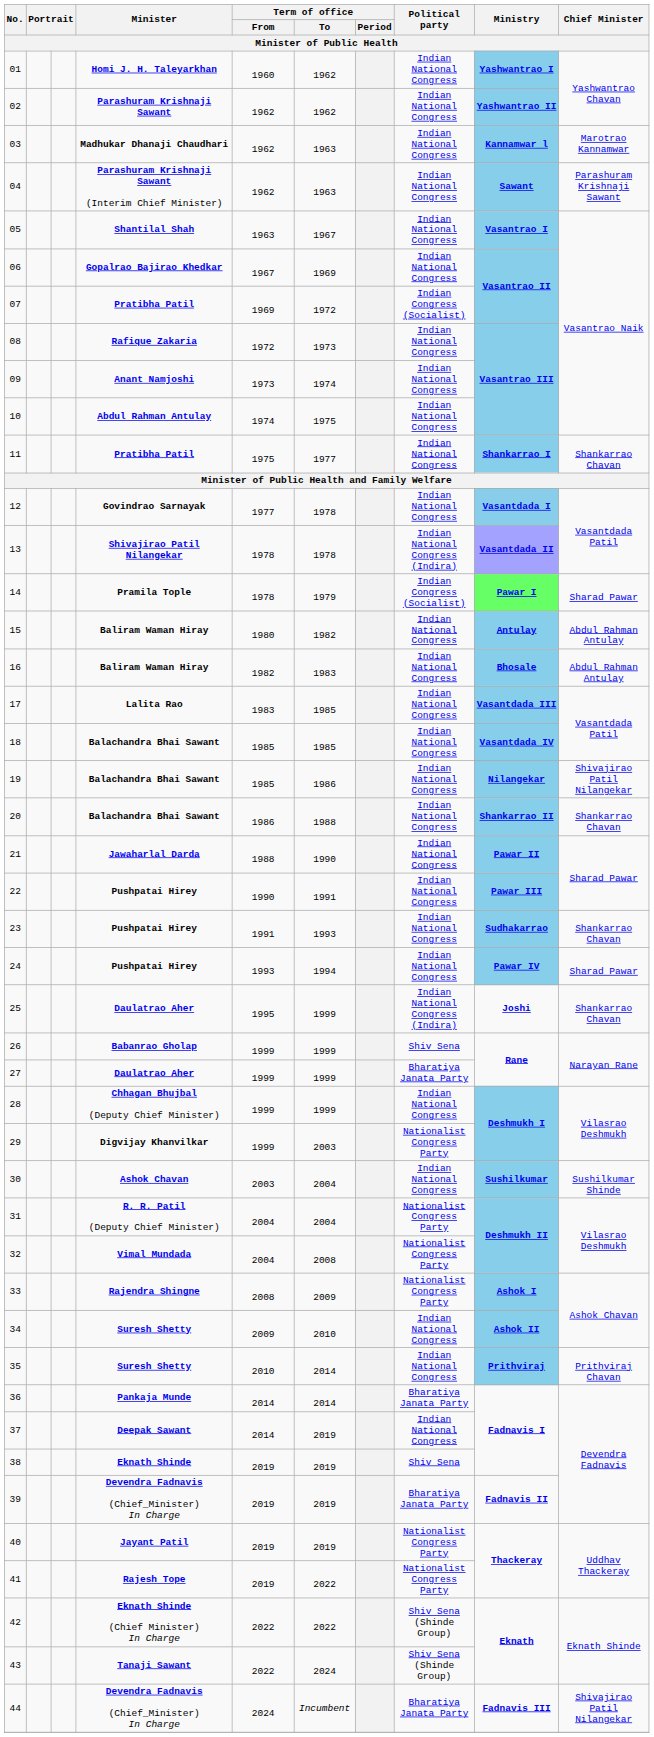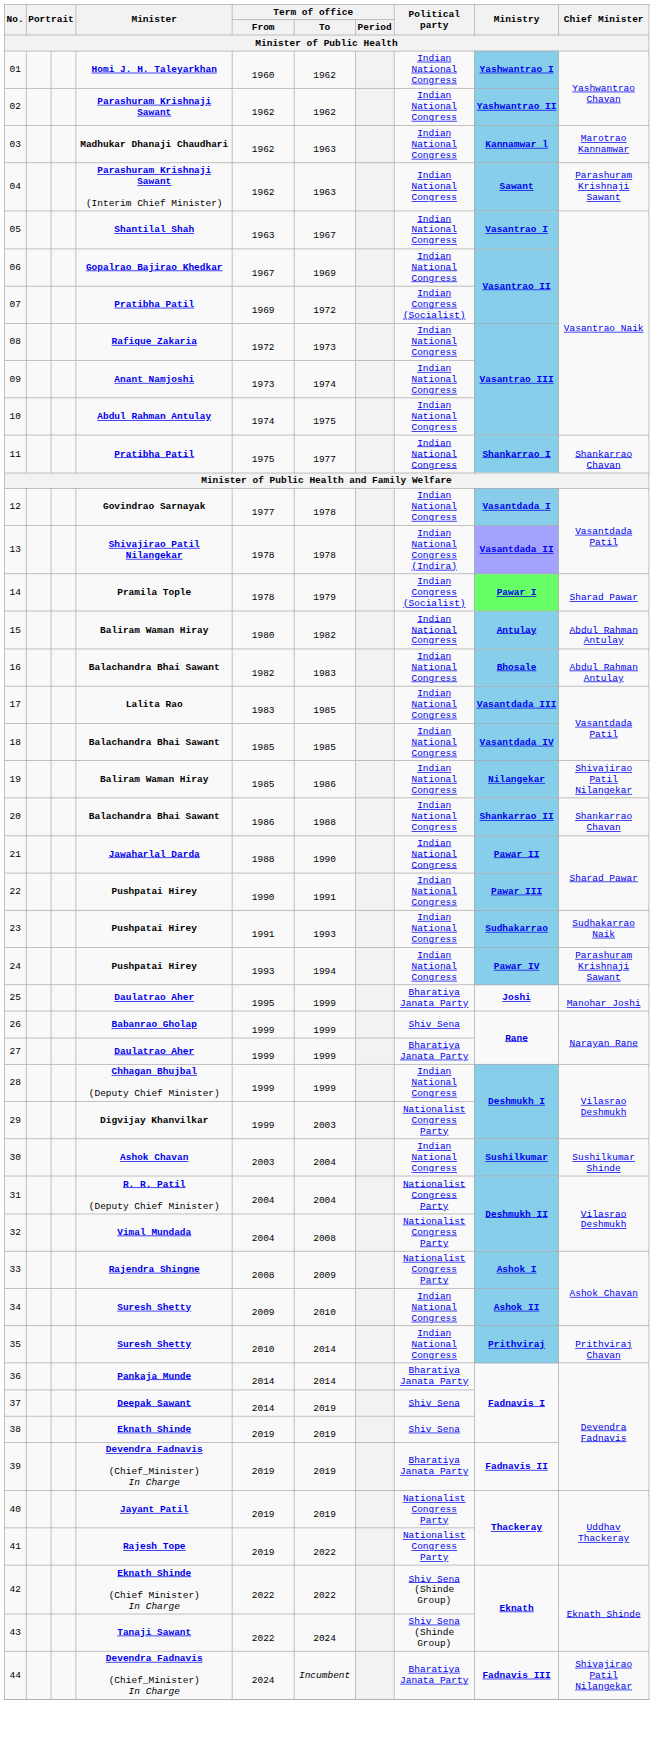16 | Minister: Baliram Waman Hiray -> Balachandra Bhai Sawant
19 | Minister: Balachandra Bhai Sawant -> Baliram Waman Hiray
23 | Chief Minister: Shankarrao Chavan -> Sudhakarrao Naik
24 | Chief Minister: Sharad Pawar -> Parashuram Krishnaji Sawant
25 | Political party: Indian National Congress (Indira) -> Bharatiya Janata Party
25 | Chief Minister: Shankarrao Chavan -> Manohar Joshi
37 | Political party: Indian National Congress -> Shiv Sena
